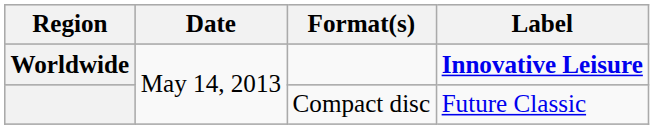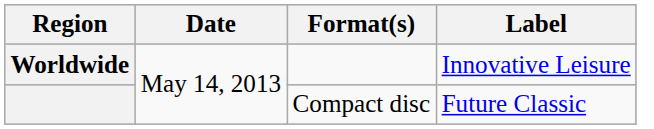Worldwide | Label: bold -> normal
